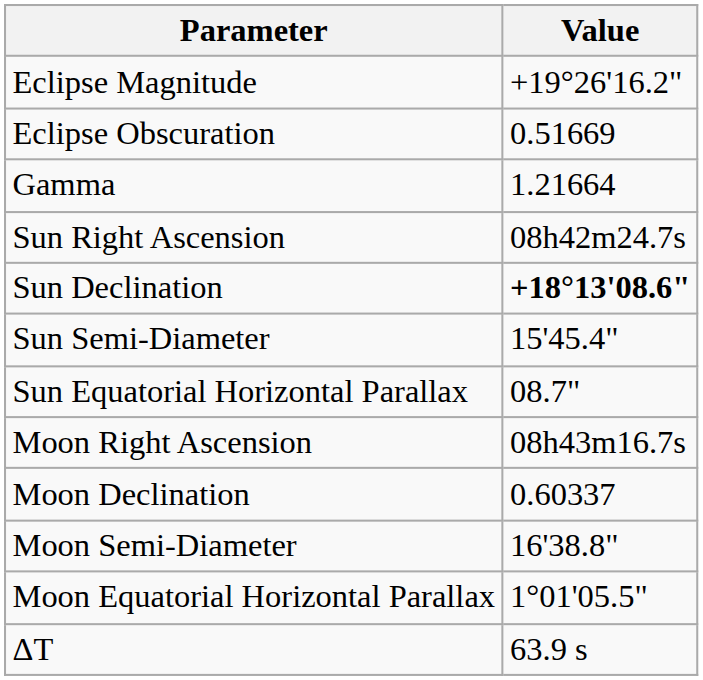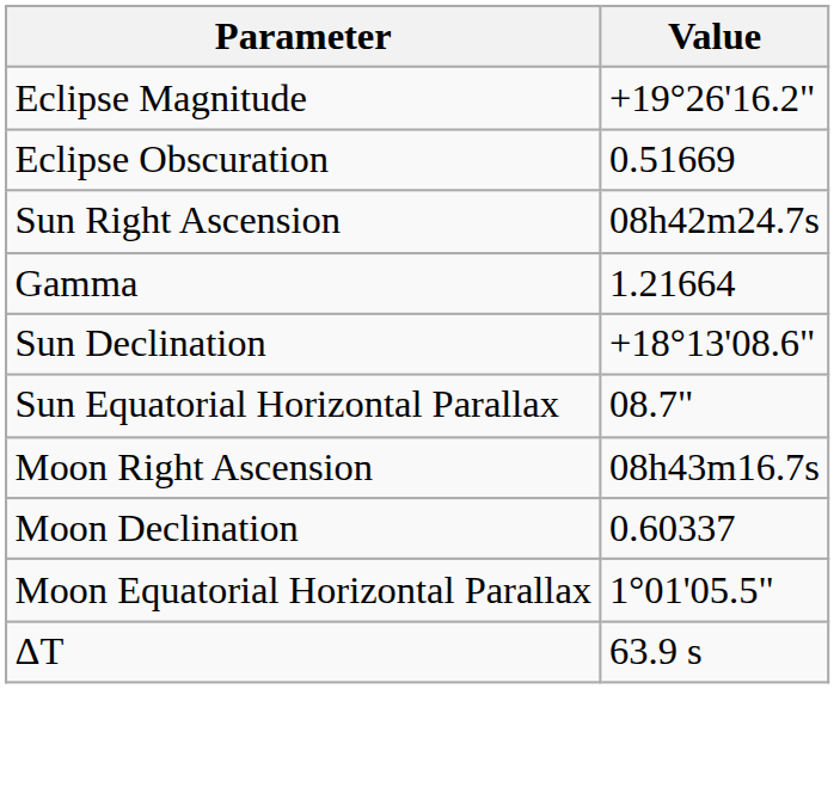rows swapped: Gamma <-> Sun Right Ascension
Sun Declination | Value: bold -> normal
- row: Sun Semi-Diameter | 15'45.4"
- row: Moon Semi-Diameter | 16'38.8"
